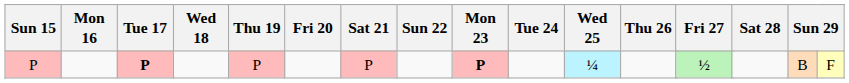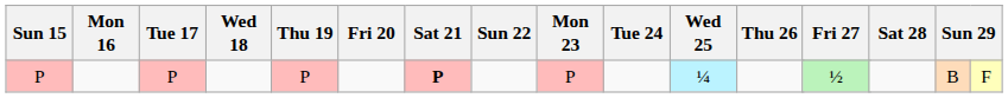row 2 | Tue 17: bold -> normal
row 2 | Sat 21: normal -> bold
row 2 | Mon 23: bold -> normal
